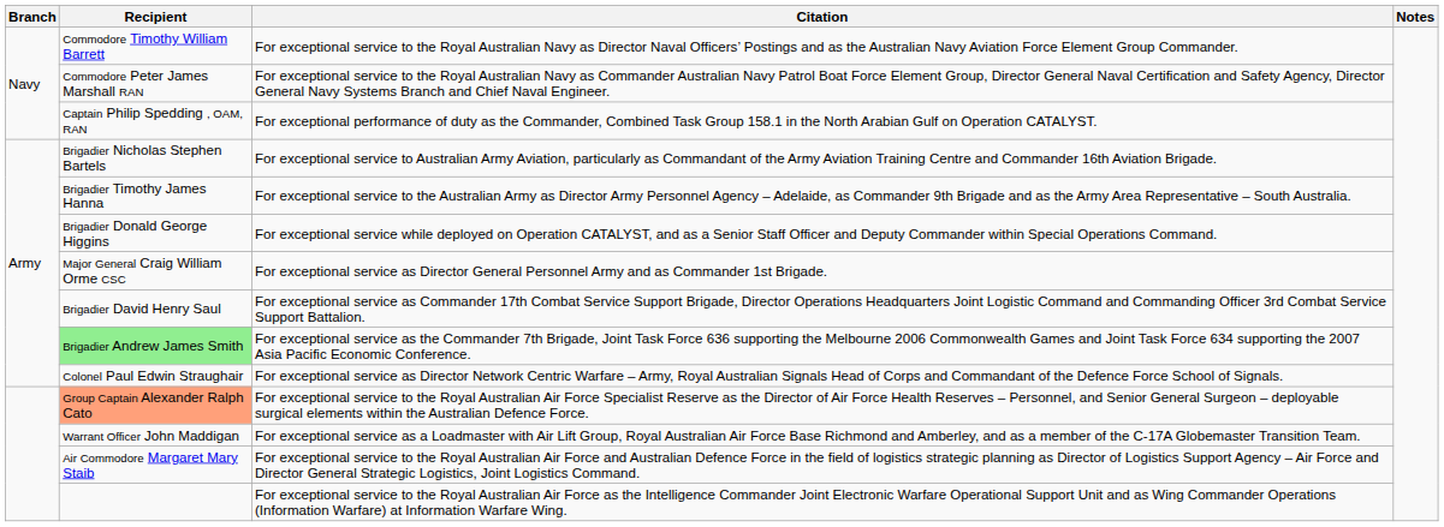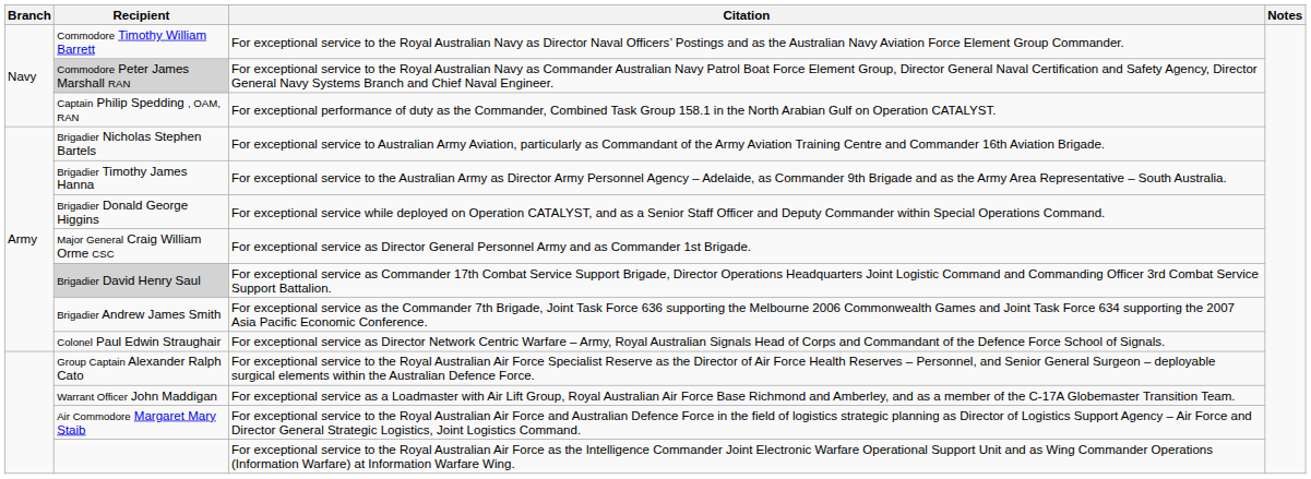Commodore Peter James Marshall RAN | Recipient: no background -> lightgrey background
Brigadier David Henry Saul | Recipient: no background -> lightgrey background
Brigadier Andrew James Smith | Recipient: lightgreen background -> no background
Group Captain Alexander Ralph Cato | Recipient: lightsalmon background -> no background
